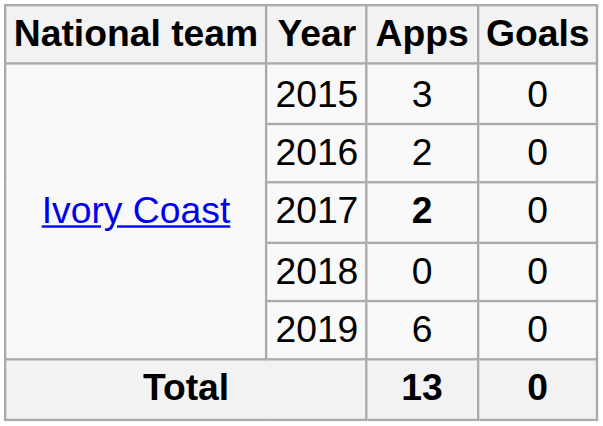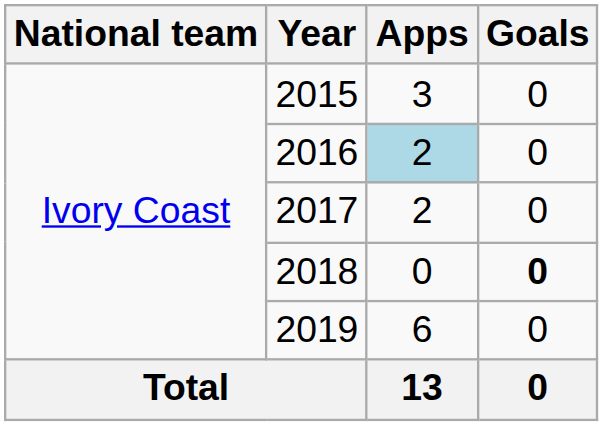2016 | Apps: no background -> lightblue background
2017 | Apps: bold -> normal
2018 | Goals: normal -> bold
